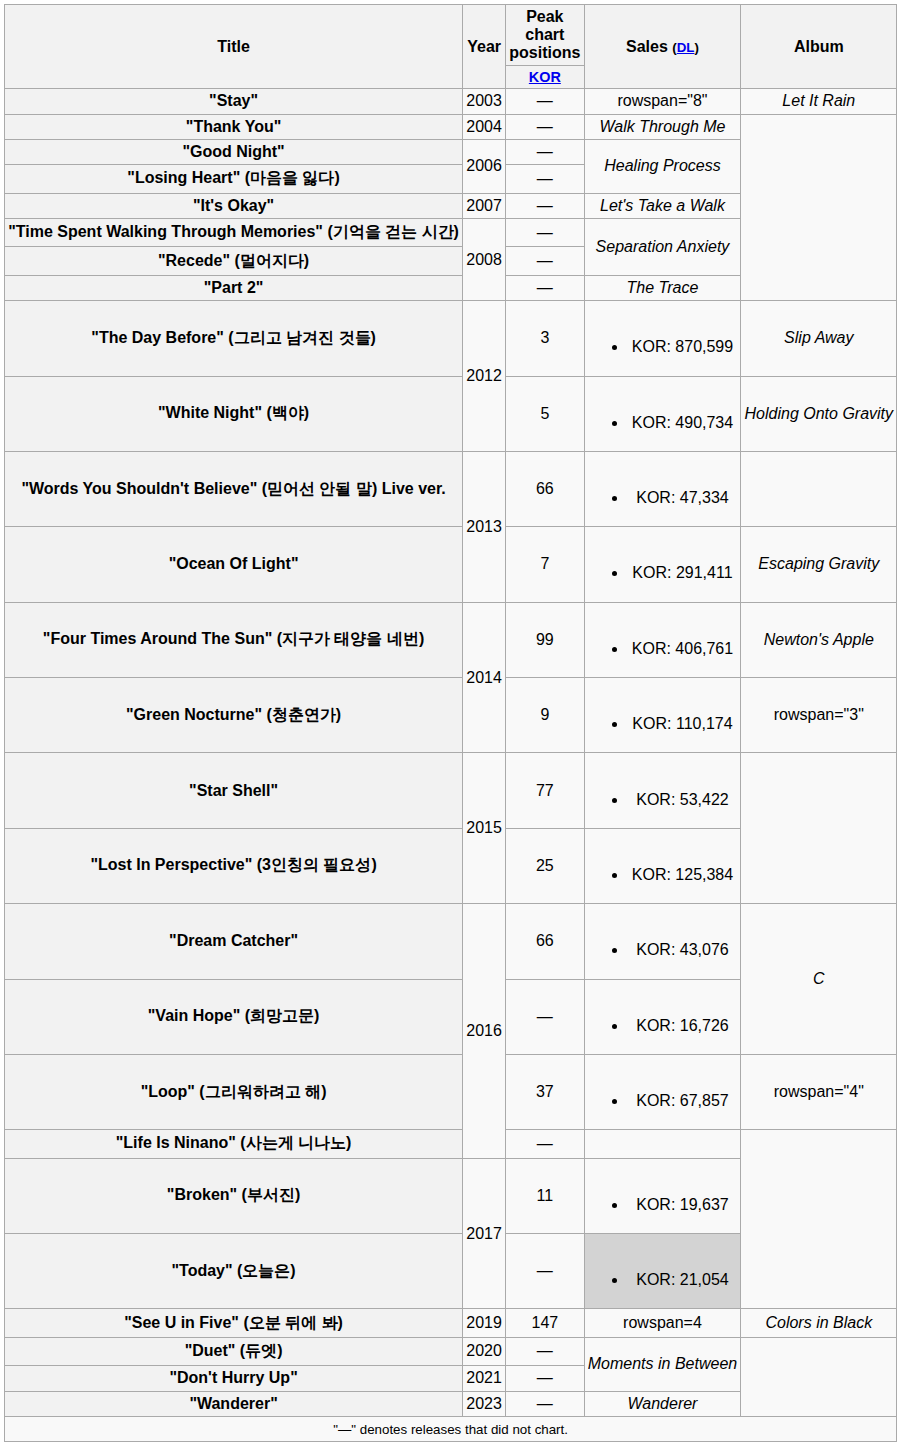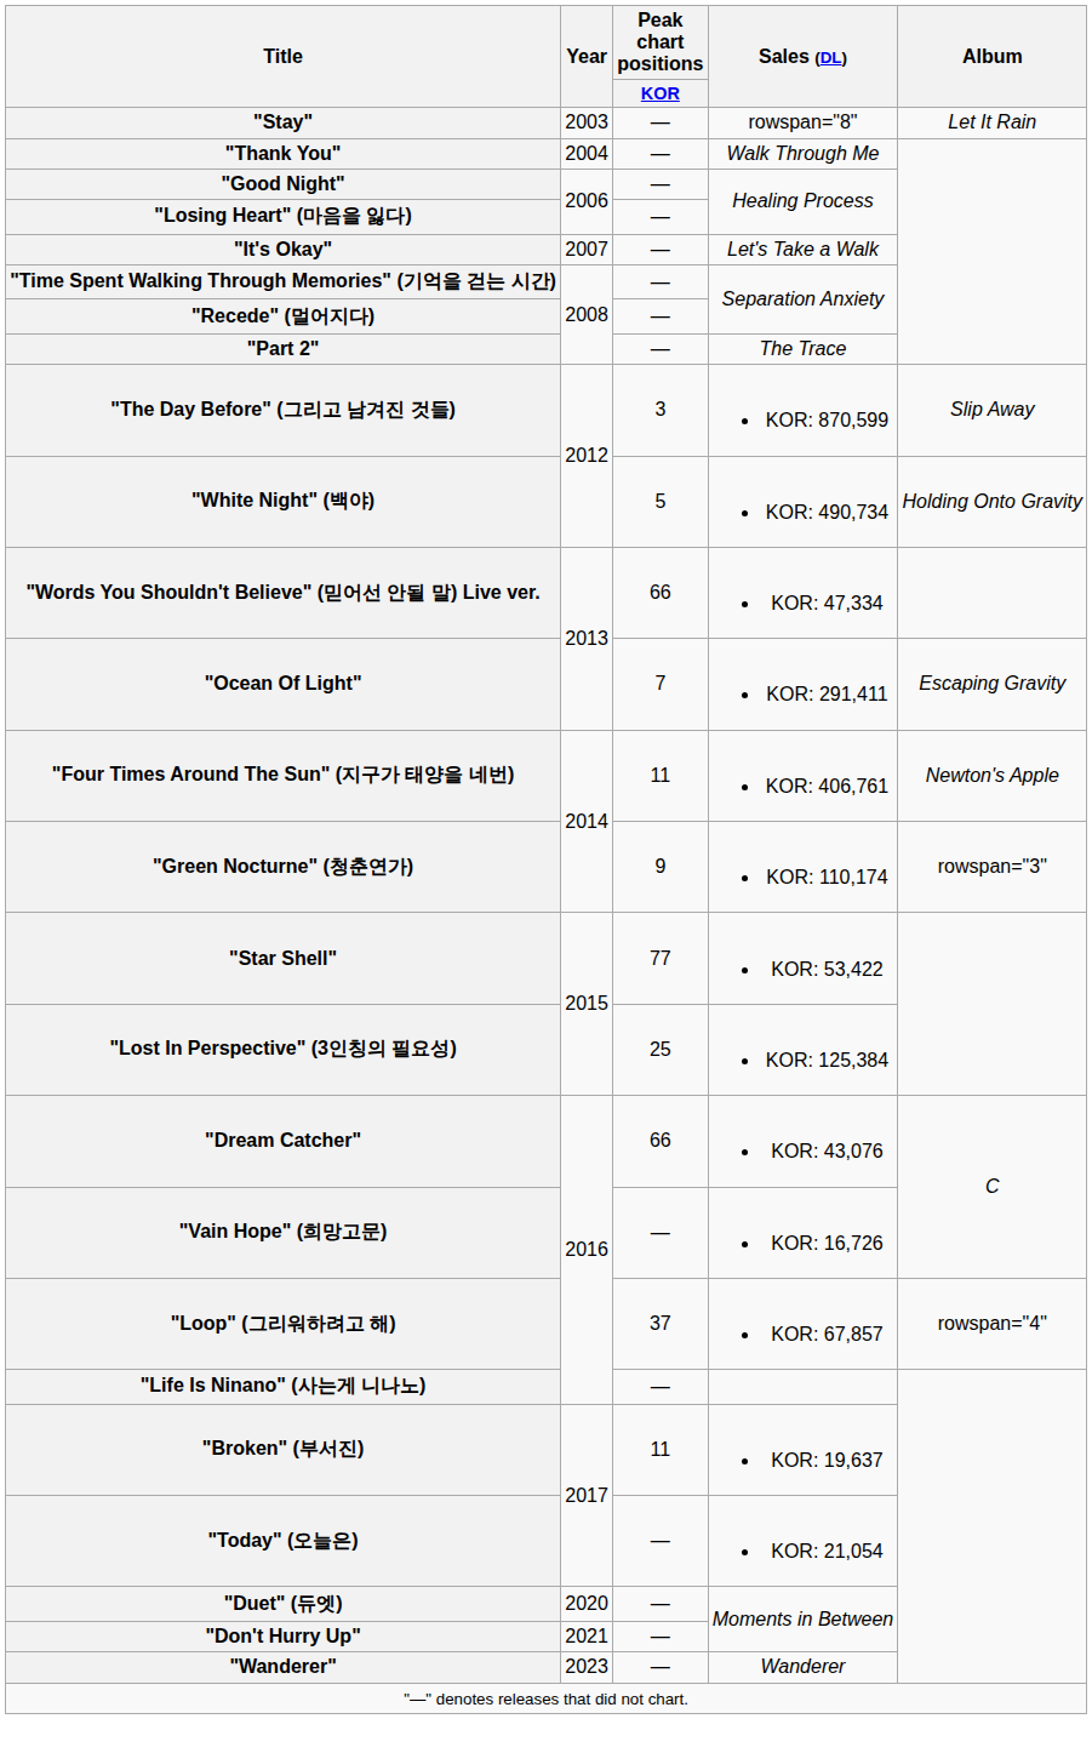"Four Times Around The Sun" (지구가 태양을 네번) | Peak chart positions / KOR: 99 -> 11
"Today" (오늘은) | Sales (DL): lightgrey background -> no background
- row: "See U in Five" (오분 뒤에 봐) | 2019 | 147 | rowspan=4 | Colors in Black
